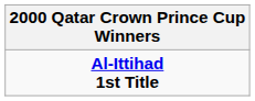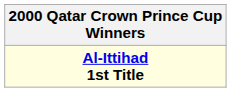row 2 | column 1: no background -> lightyellow background
